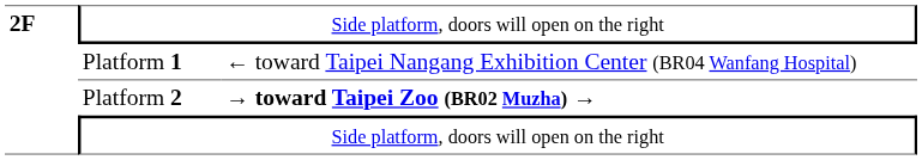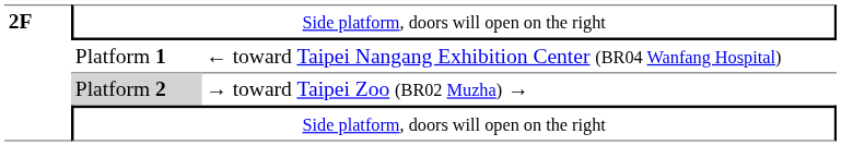Platform 2 | column 2: no background -> lightgrey background
Platform 2 | column 3: bold -> normal
